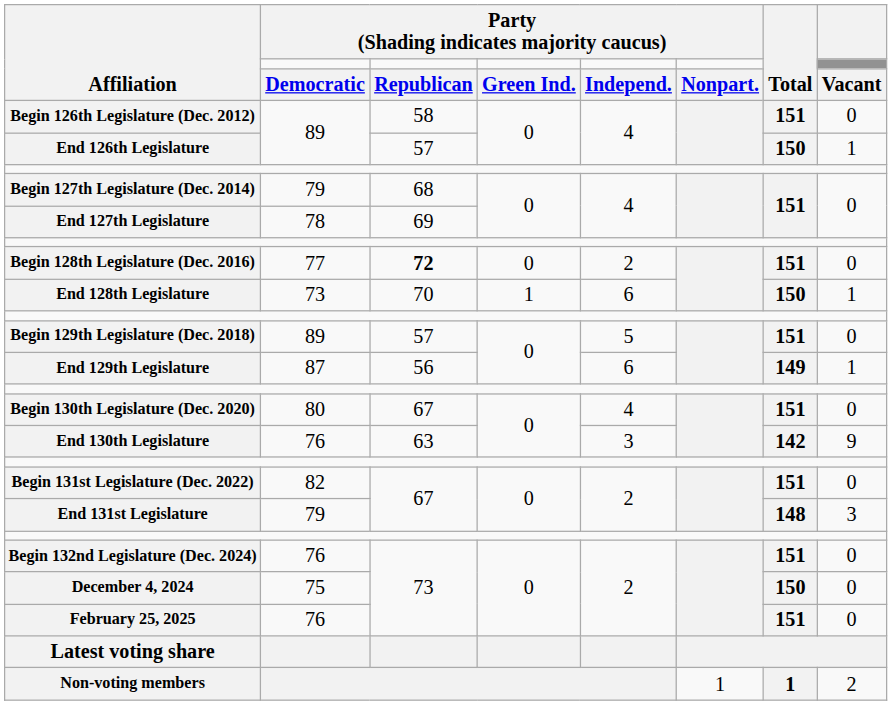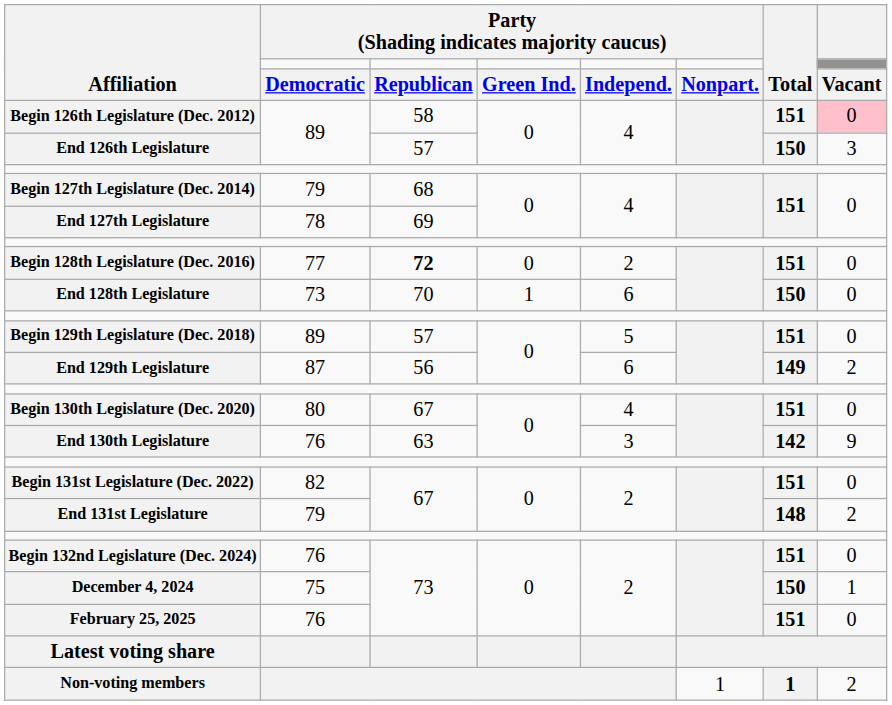Begin 126th Legislature (Dec. 2012) | column 8: no background -> pink background
End 126th Legislature | column 8: 1 -> 3
End 128th Legislature | column 8: 1 -> 0
End 129th Legislature | column 8: 1 -> 2
End 131st Legislature | column 8: 3 -> 2
December 4, 2024 | column 8: 0 -> 1
